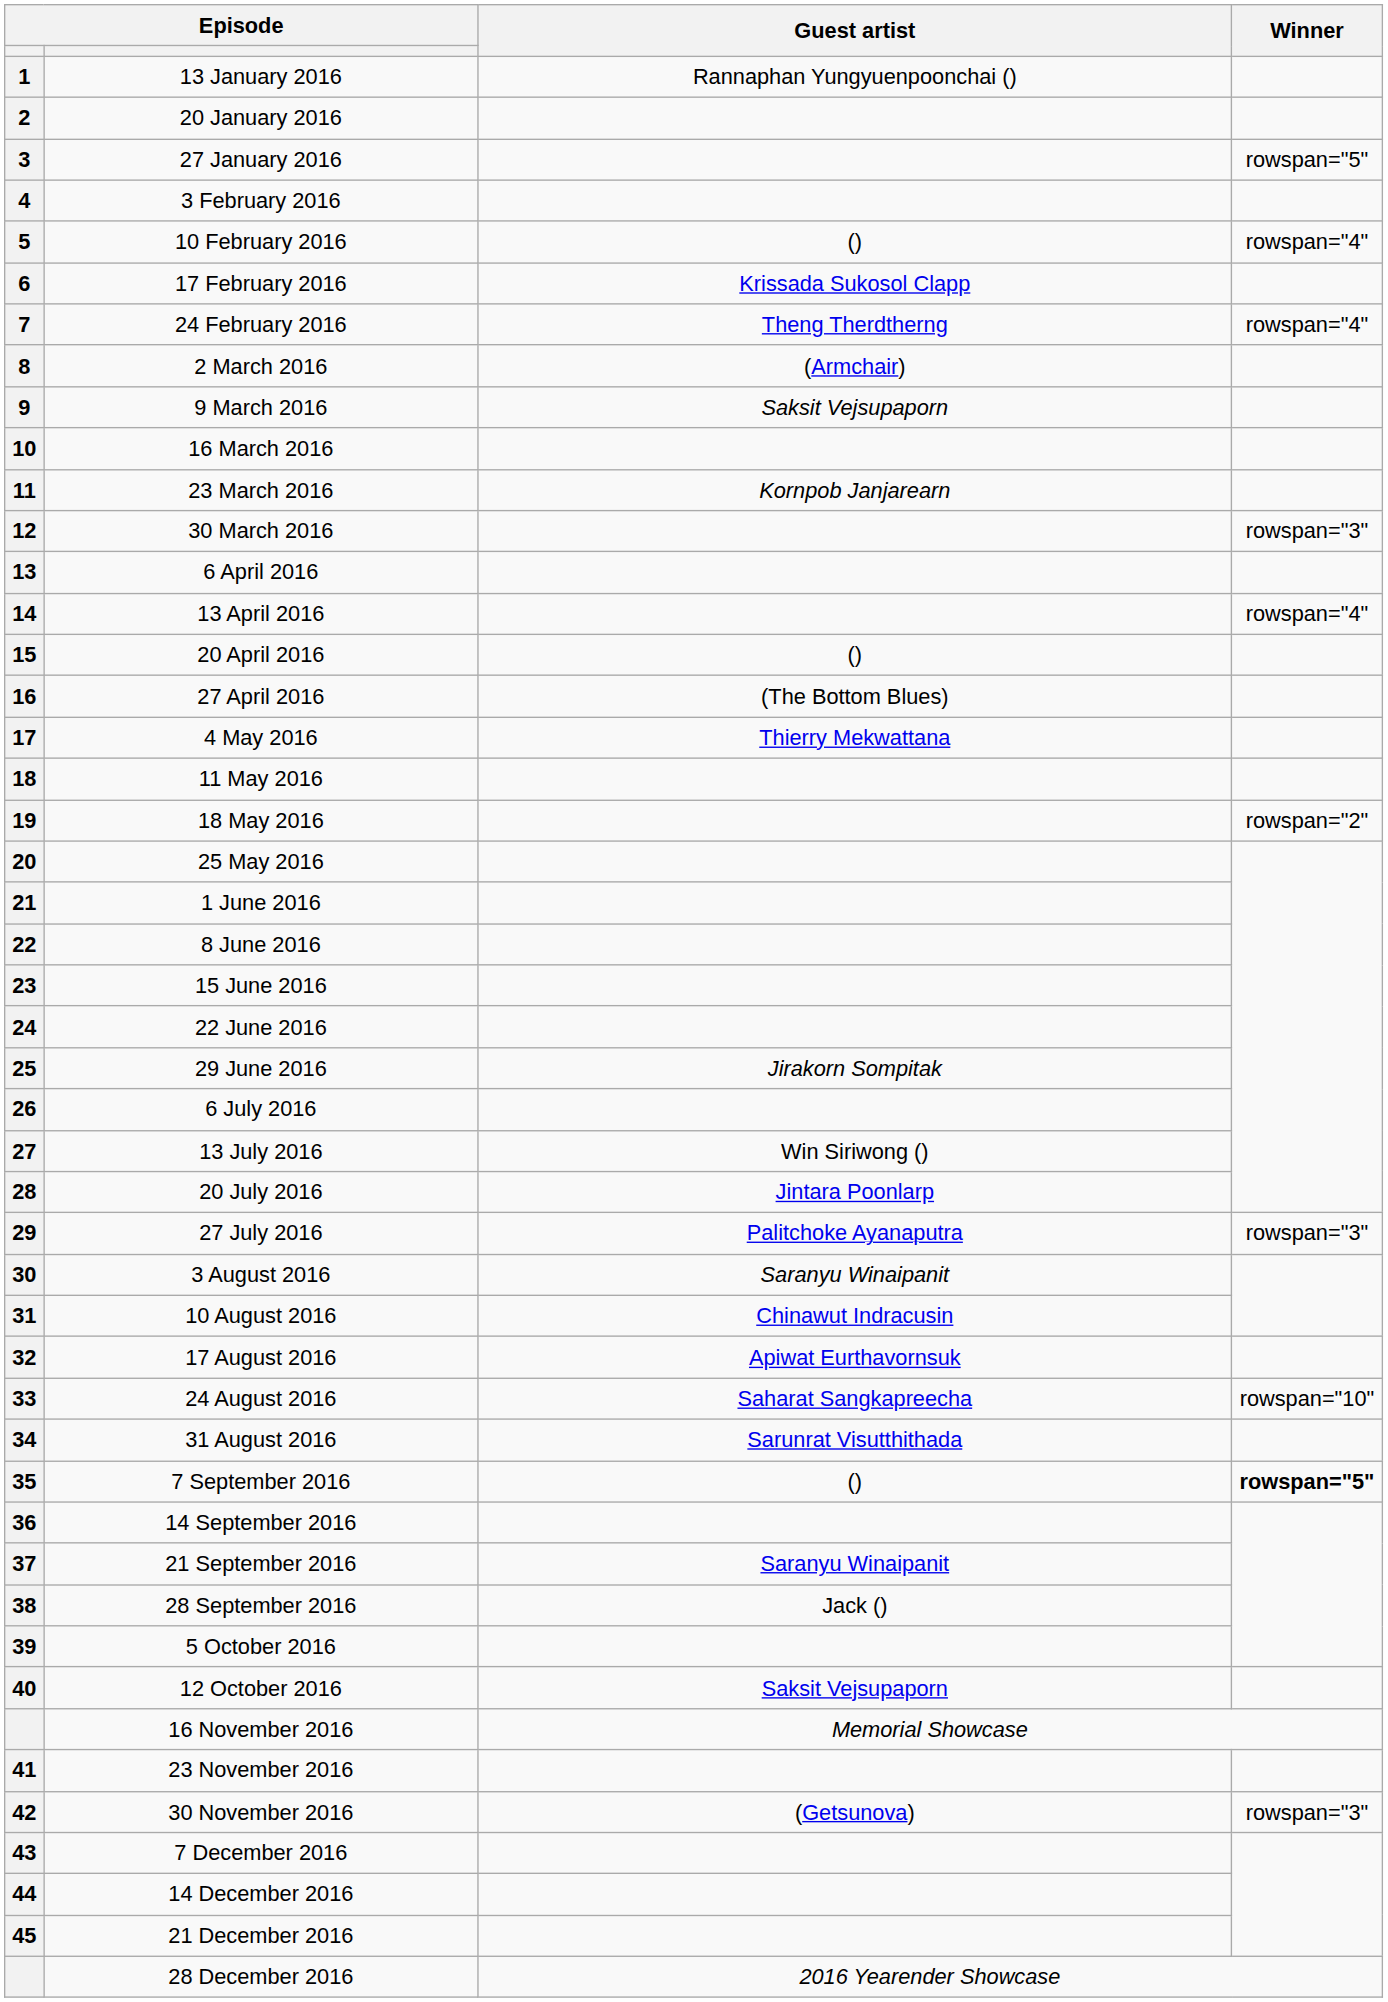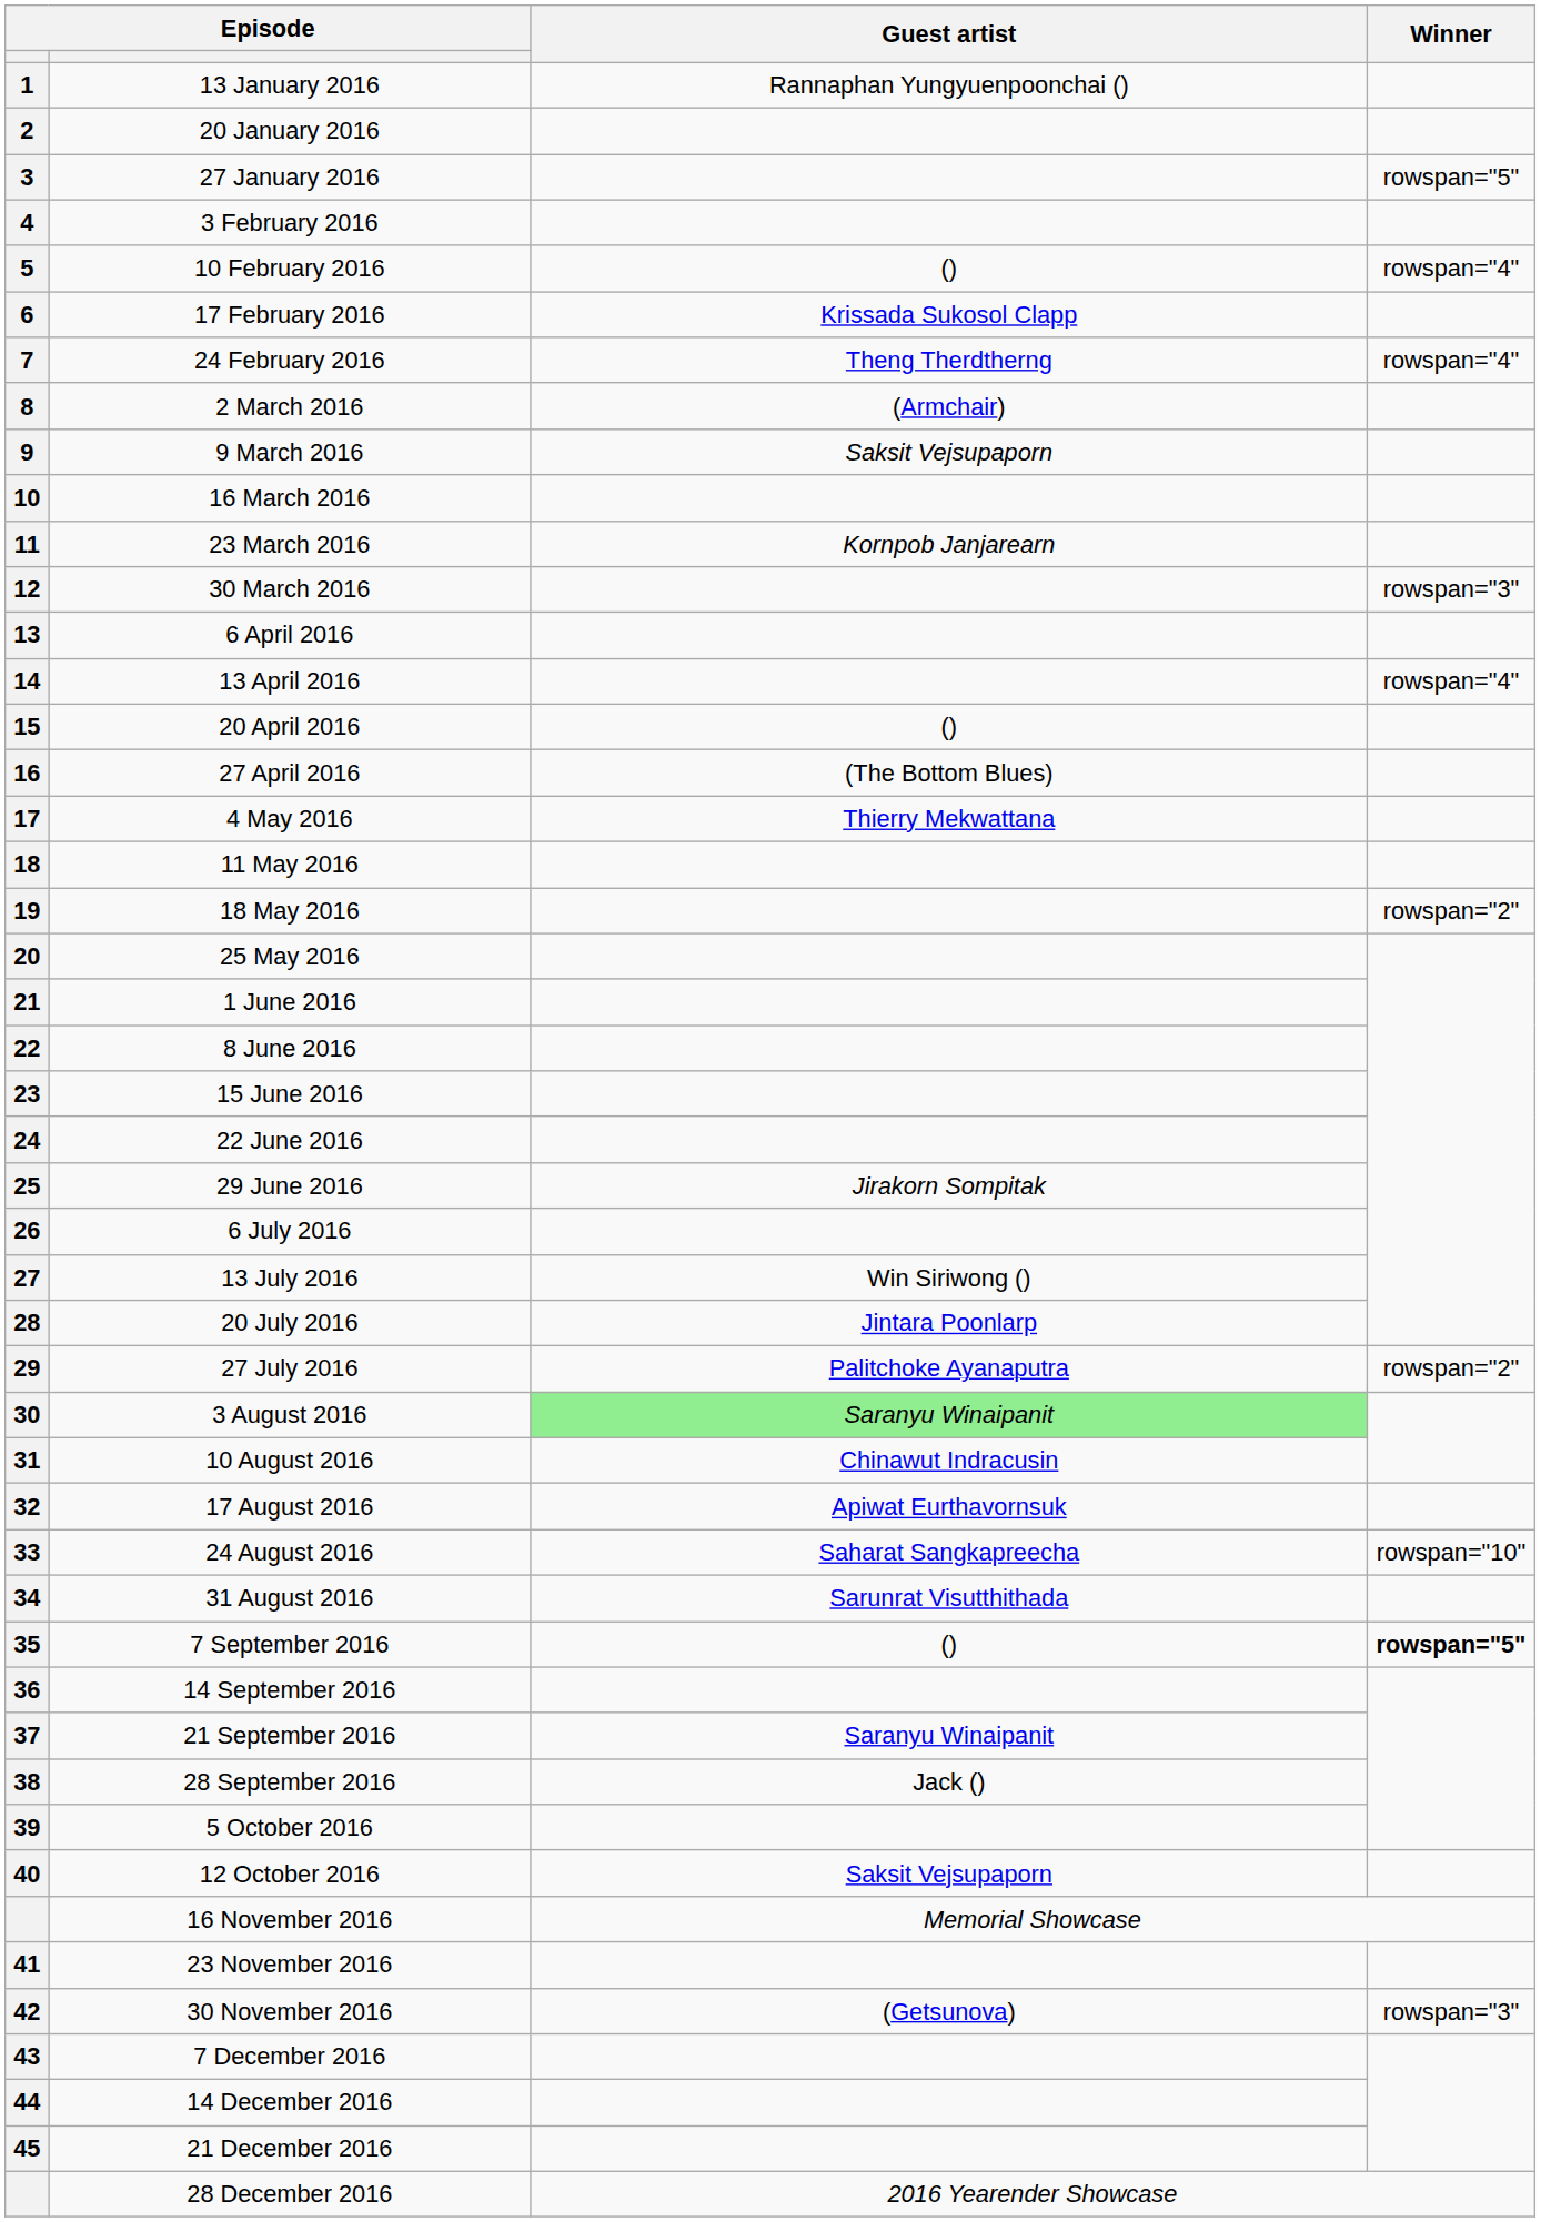27 July 2016 | Winner: rowspan="3" -> rowspan="2"
3 August 2016 | Guest artist: no background -> lightgreen background
